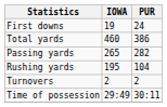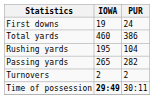rows swapped: Rushing yards <-> Passing yards
Time of possession | IOWA: normal -> bold
